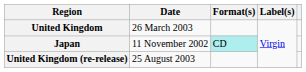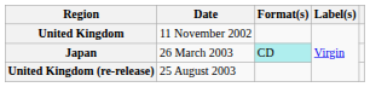United Kingdom | Date: 26 March 2003 -> 11 November 2002
Japan | Date: 11 November 2002 -> 26 March 2003
